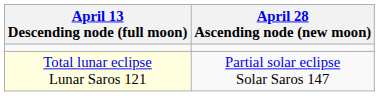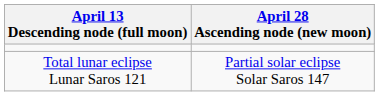row 3 | April 13 Descending node (full moon): lightyellow background -> no background
